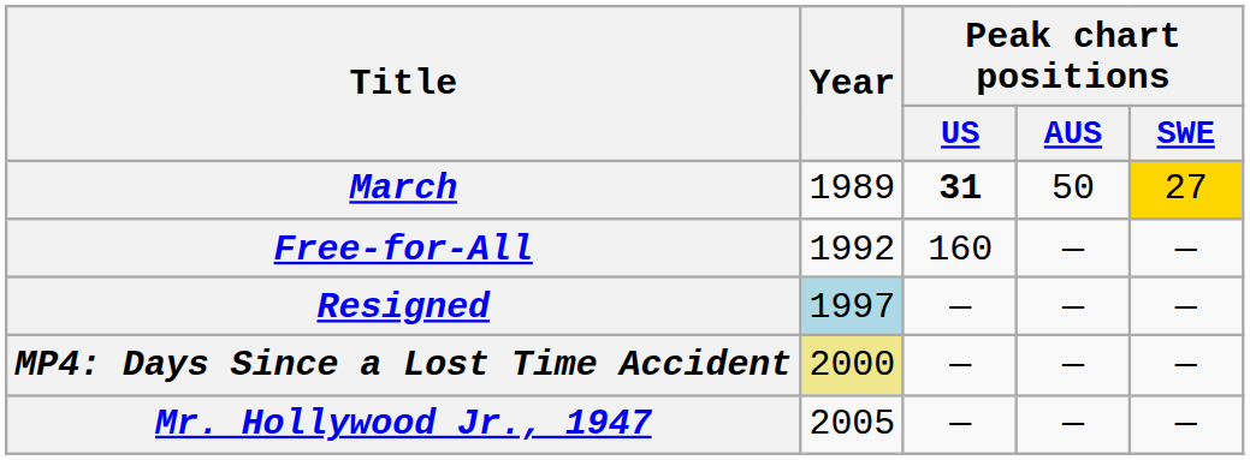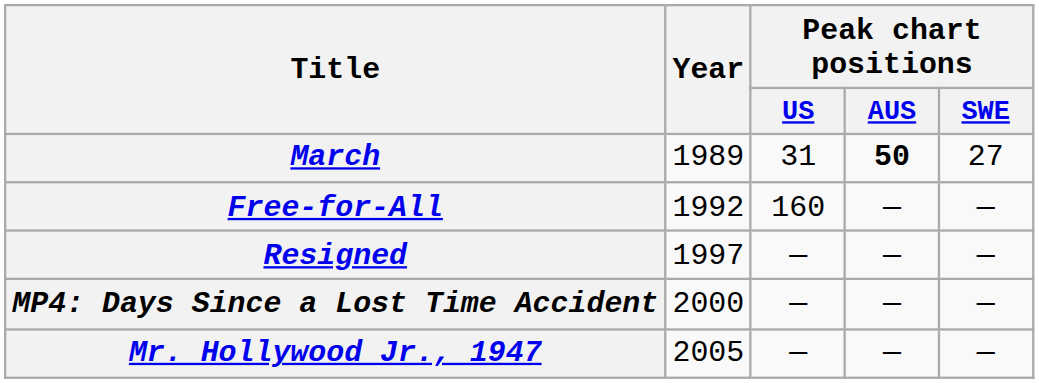March | Peak chart positions / US: bold -> normal
March | Peak chart positions / AUS: normal -> bold
March | Peak chart positions / SWE: gold background -> no background
Resigned | Year: lightblue background -> no background
MP4: Days Since a Lost Time Accident | Year: khaki background -> no background
